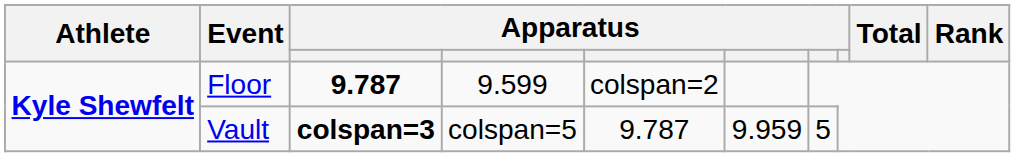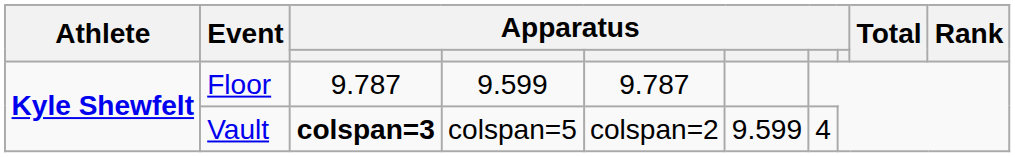Floor | column 3: bold -> normal
Floor | column 5: colspan=2 -> 9.787
Vault | column 5: 9.787 -> colspan=2
Vault | column 6: 9.959 -> 9.599
Vault | column 7: 5 -> 4
